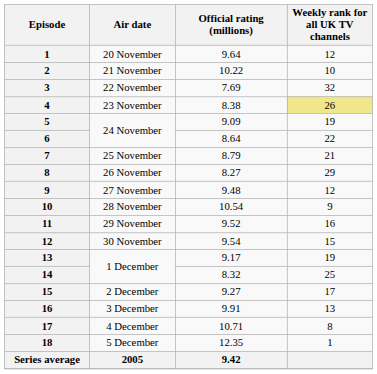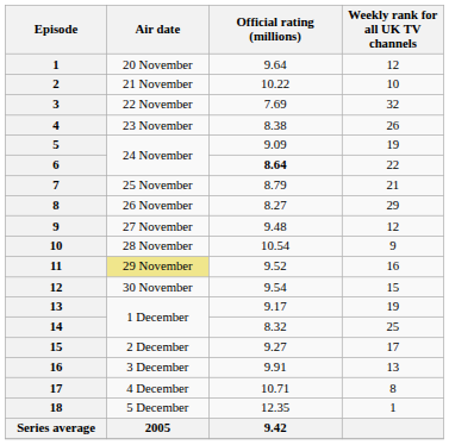4 | Weekly rank for all UK TV channels: khaki background -> no background
6 | Official rating (millions): normal -> bold
11 | Air date: no background -> khaki background
